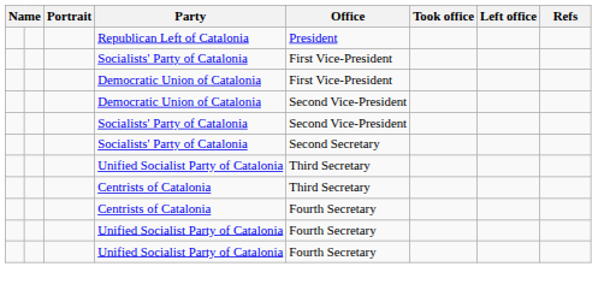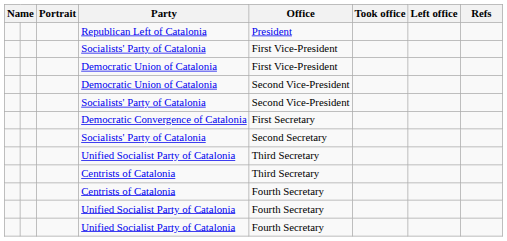+ row: Democratic Convergence of Catalonia | First Secretary
